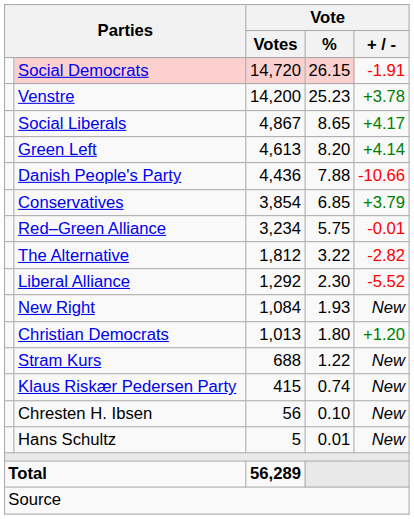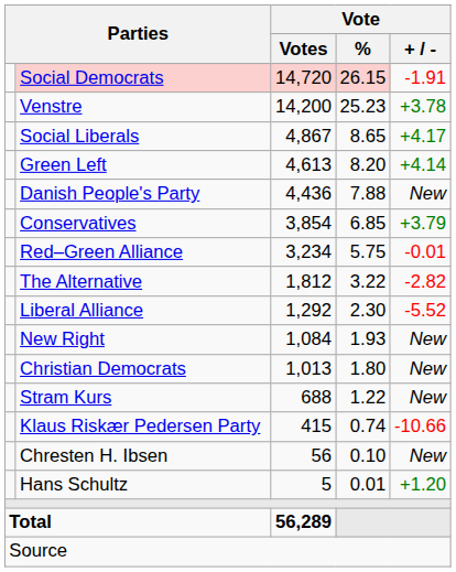Danish People's Party | Vote / + / -: -10.66 -> New
Christian Democrats | Vote / + / -: +1.20 -> New
Klaus Riskær Pedersen Party | Vote / + / -: New -> -10.66
Hans Schultz | Vote / + / -: New -> +1.20
